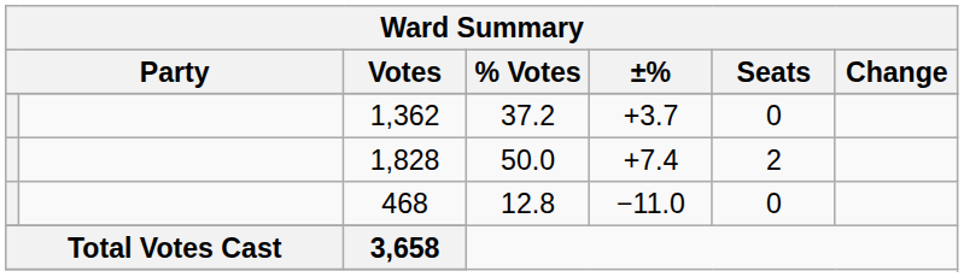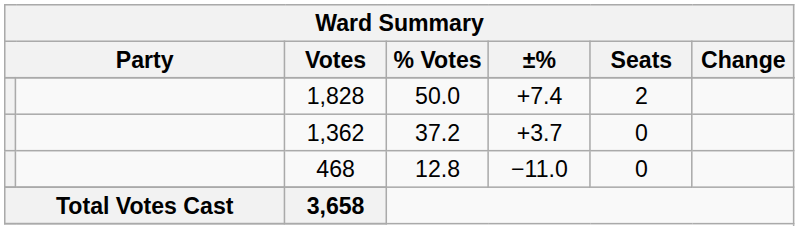rows swapped: 1,828 <-> 1,362
